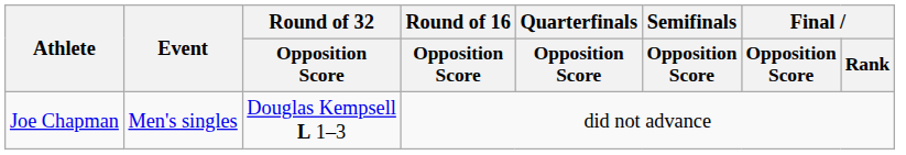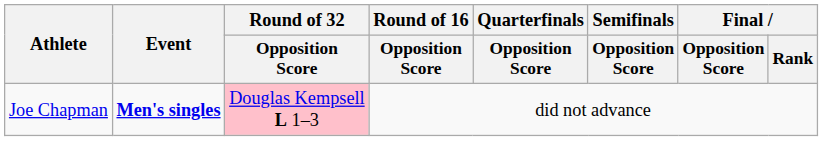Joe Chapman | Event: normal -> bold
Joe Chapman | Round of 32 / Opposition Score: no background -> pink background
